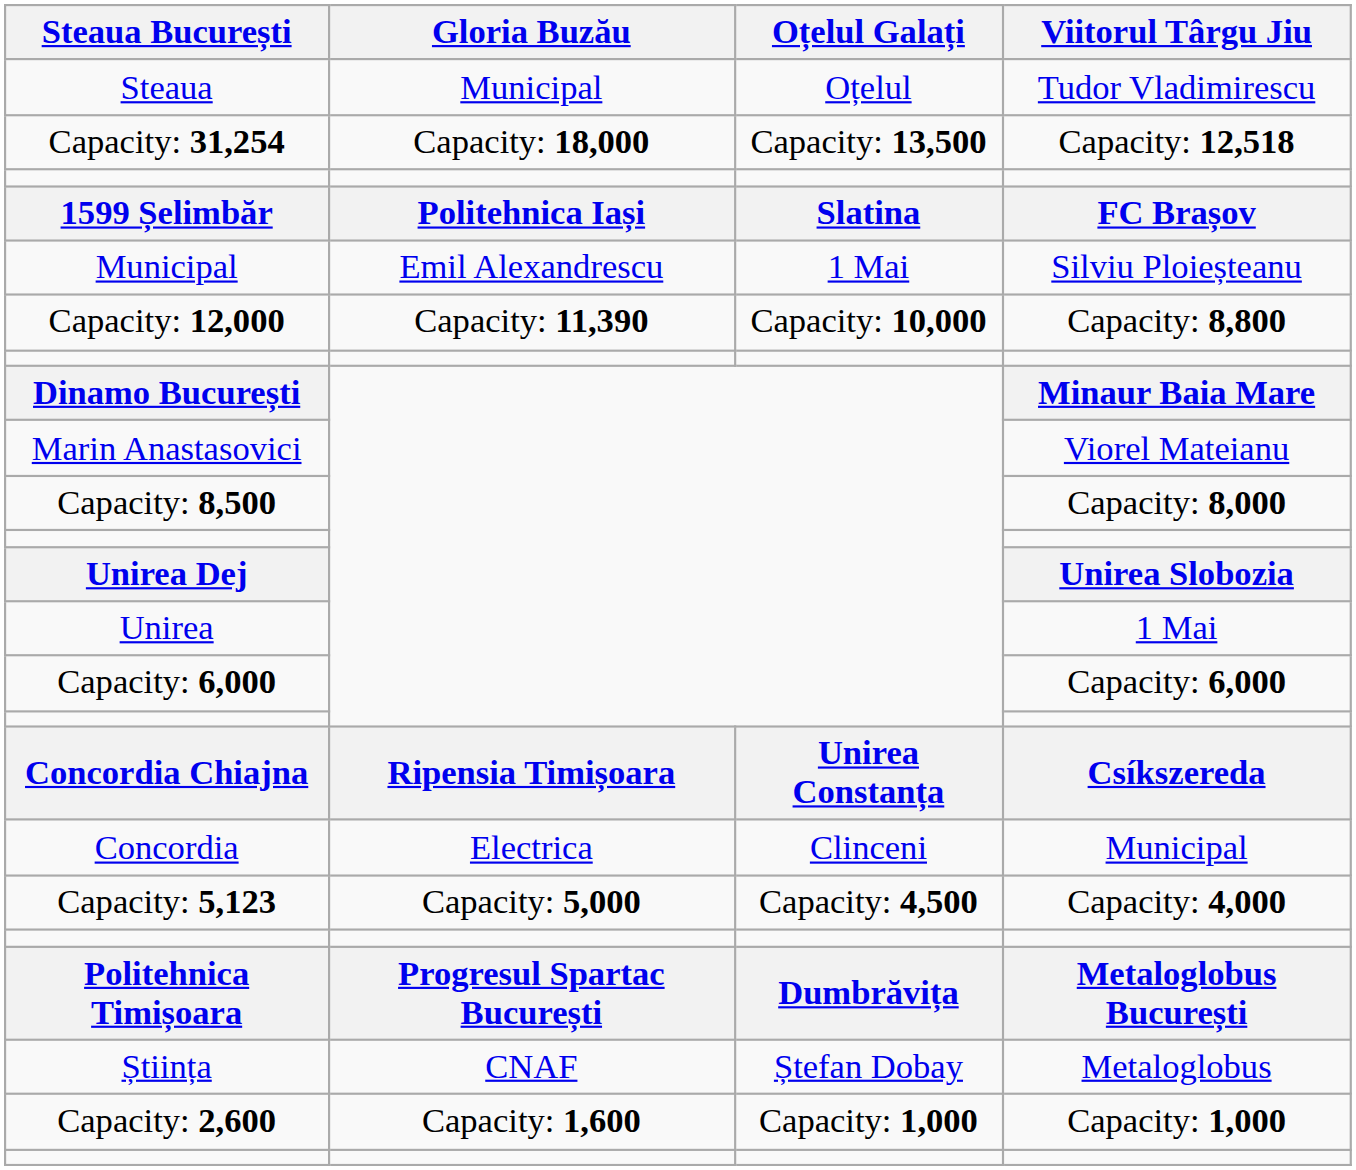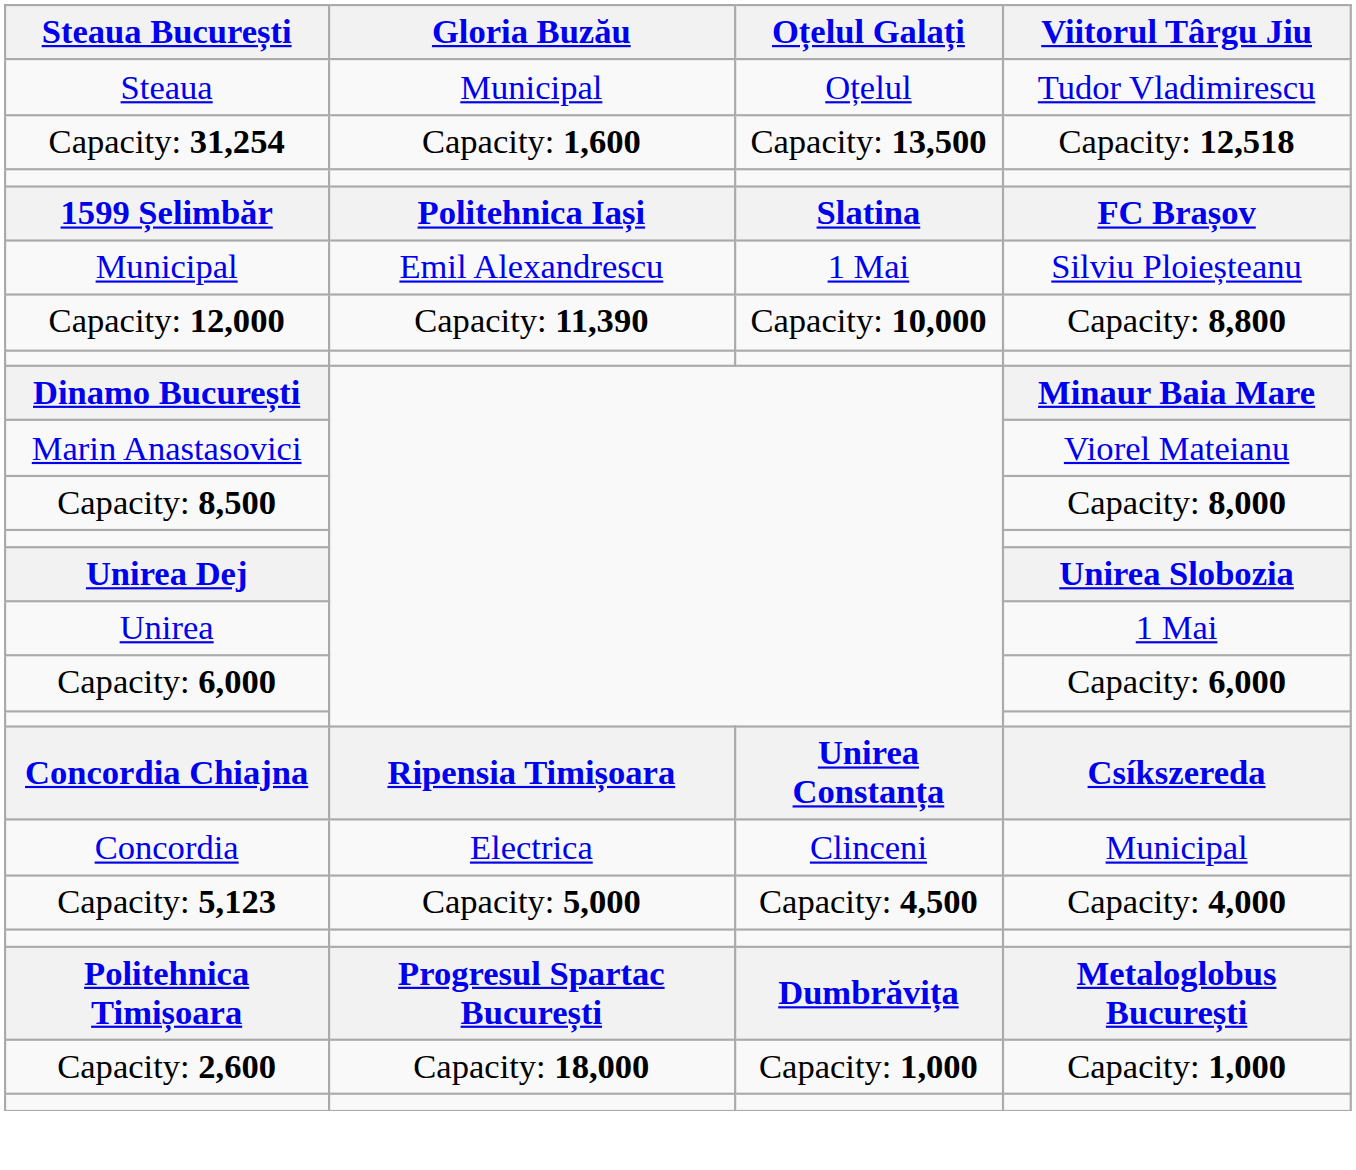Capacity: 31,254 | Gloria Buzău: Capacity: 18,000 -> Capacity: 1,600
- row: Știința | CNAF | Ștefan Dobay | Metaloglobus
Capacity: 2,600 | Gloria Buzău: Capacity: 1,600 -> Capacity: 18,000
